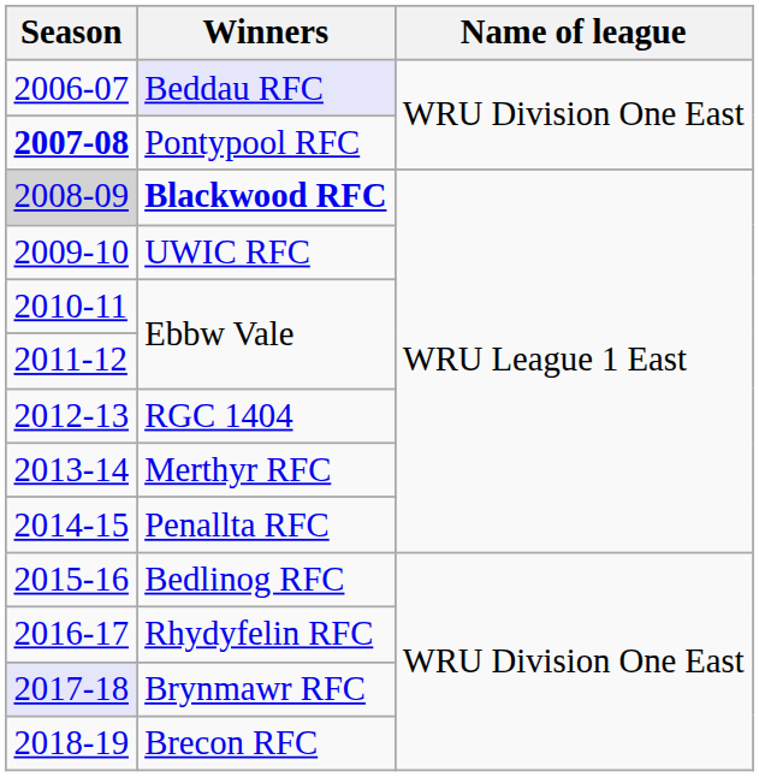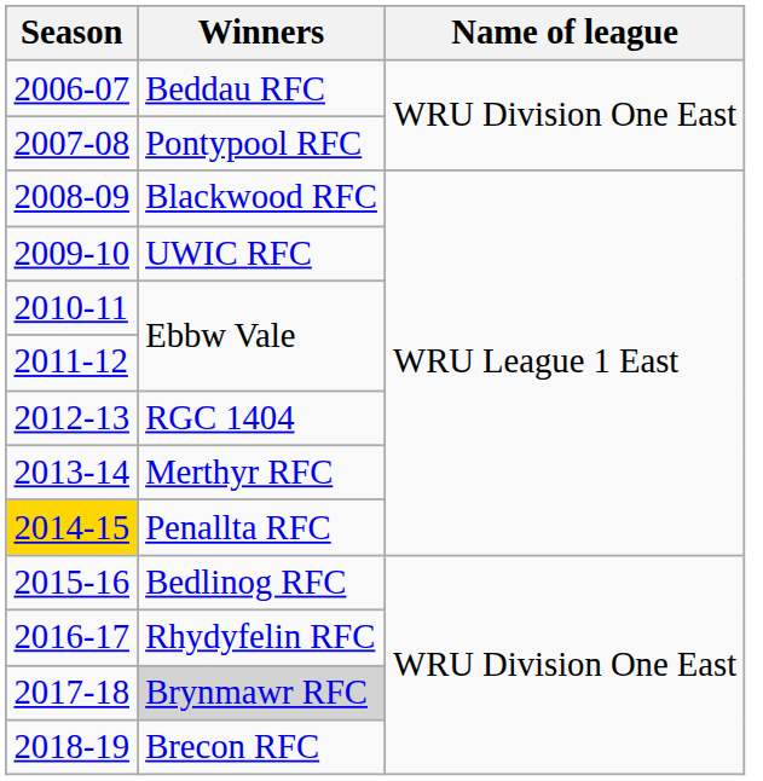Beddau RFC | Winners: lavender background -> no background
Pontypool RFC | Season: bold -> normal
Blackwood RFC | Season: lightgrey background -> no background
Blackwood RFC | Winners: bold -> normal
Penallta RFC | Season: no background -> gold background
Brynmawr RFC | Season: lavender background -> no background
Brynmawr RFC | Winners: no background -> lightgrey background
